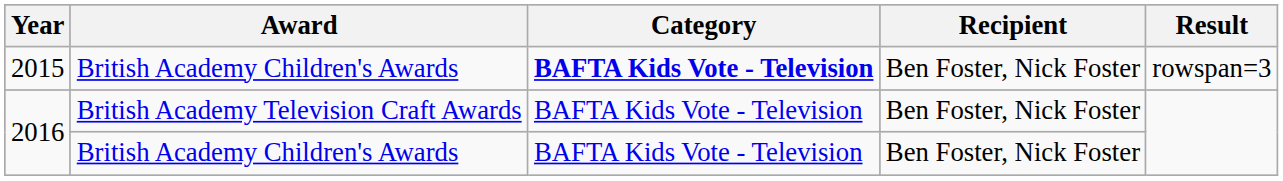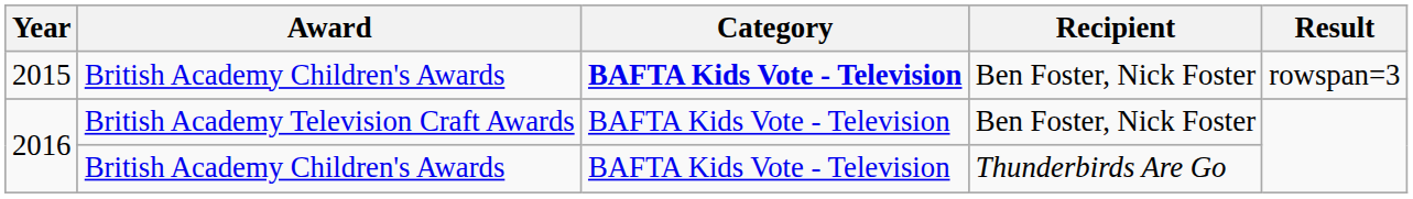2016 / British Academy Children's Awards | Recipient: Ben Foster, Nick Foster -> Thunderbirds Are Go
